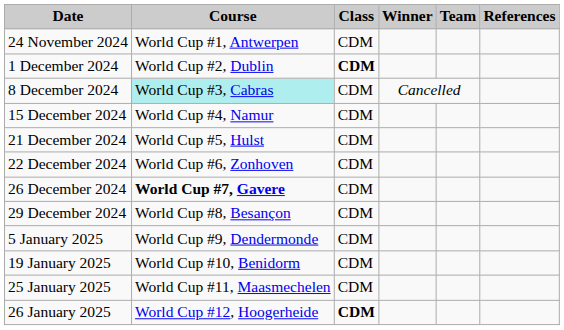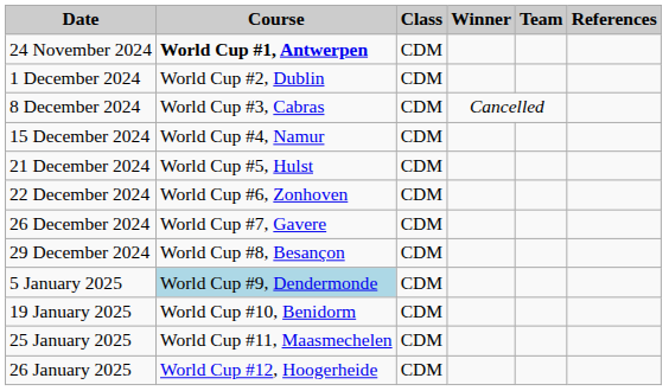24 November 2024 | Course: normal -> bold
1 December 2024 | Class: bold -> normal
8 December 2024 | Course: paleturquoise background -> no background
26 December 2024 | Course: bold -> normal
5 January 2025 | Course: no background -> lightblue background
26 January 2025 | Class: bold -> normal
